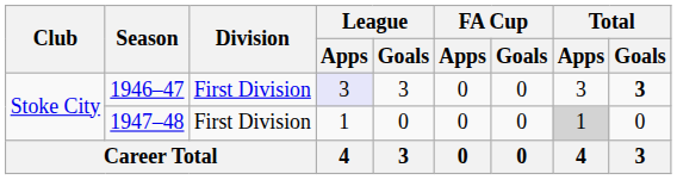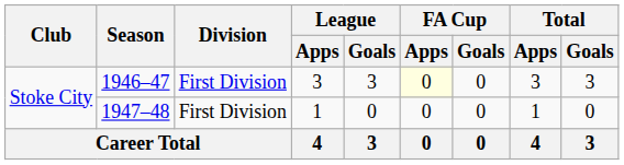1946–47 | League / Apps: lavender background -> no background
1946–47 | FA Cup / Apps: no background -> lightyellow background
1946–47 | Total / Goals: bold -> normal
1947–48 | Total / Apps: lightgrey background -> no background
